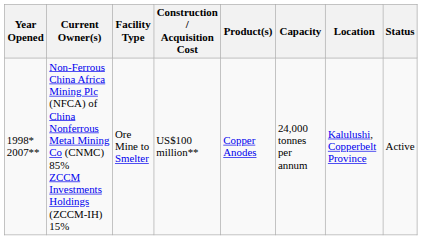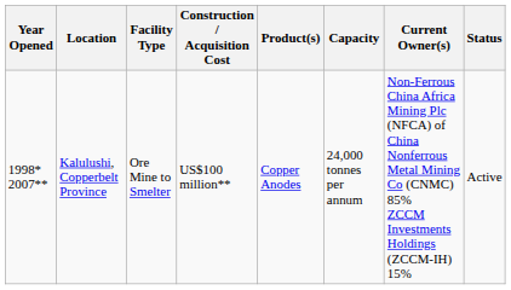columns swapped: Current Owner(s) <-> Location
